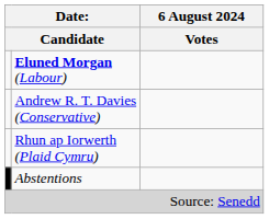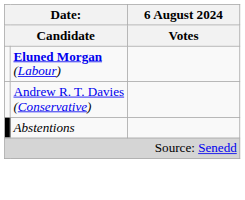- row: Rhun ap Iorwerth (Plaid Cymru)
